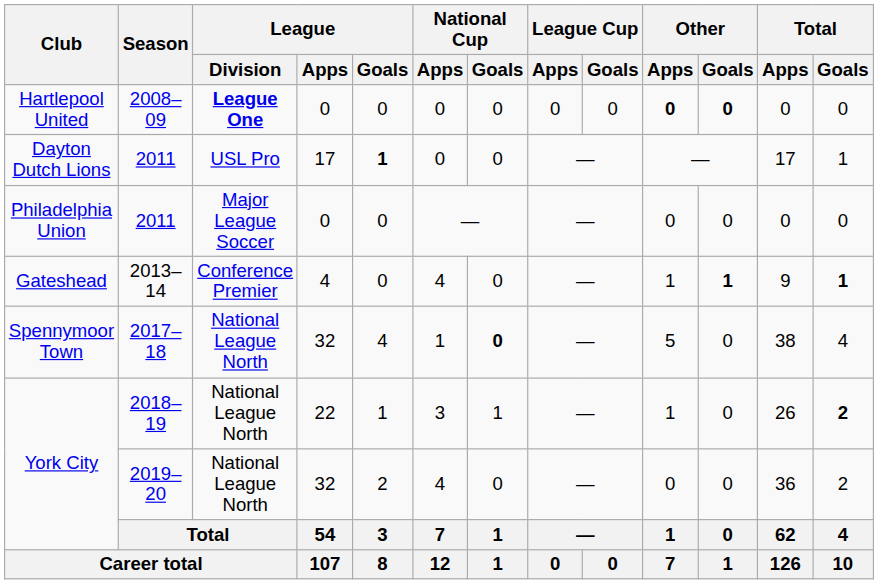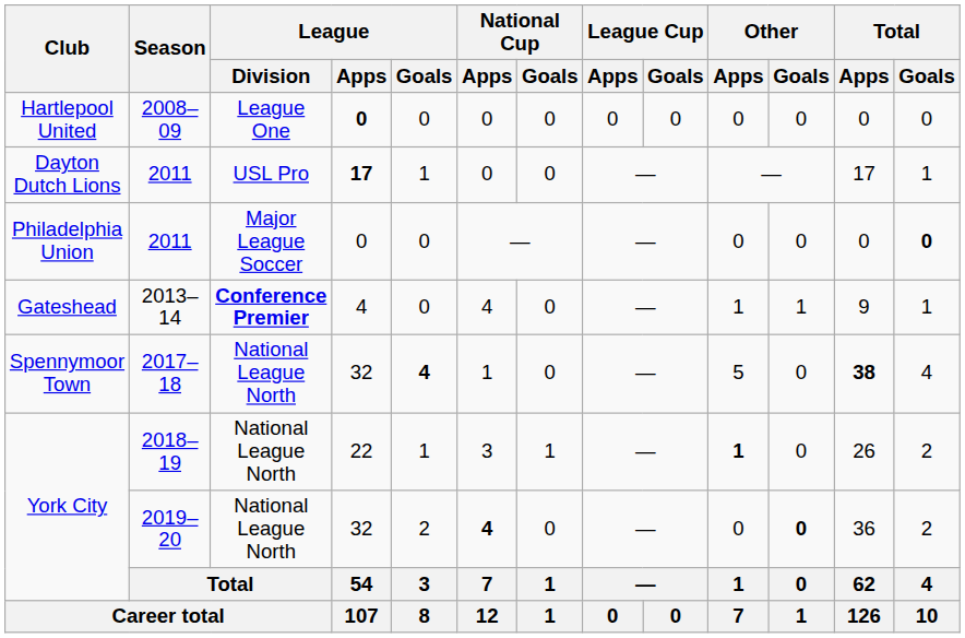Hartlepool United | League / Division: bold -> normal
Hartlepool United | League / Apps: normal -> bold
Hartlepool United | Other / Apps: bold -> normal
Hartlepool United | Other / Goals: bold -> normal
Dayton Dutch Lions | League / Apps: normal -> bold
Dayton Dutch Lions | League / Goals: bold -> normal
Philadelphia Union | Total / Goals: normal -> bold
Gateshead | League / Division: normal -> bold
Gateshead | Other / Goals: bold -> normal
Gateshead | Total / Goals: bold -> normal
Spennymoor Town | League / Goals: normal -> bold
Spennymoor Town | National Cup / Goals: bold -> normal
Spennymoor Town | Total / Apps: normal -> bold
York City / 2018–19 | Other / Apps: normal -> bold
York City / 2018–19 | Total / Goals: bold -> normal
York City / 2019–20 | National Cup / Apps: normal -> bold
York City / 2019–20 | Other / Goals: normal -> bold
